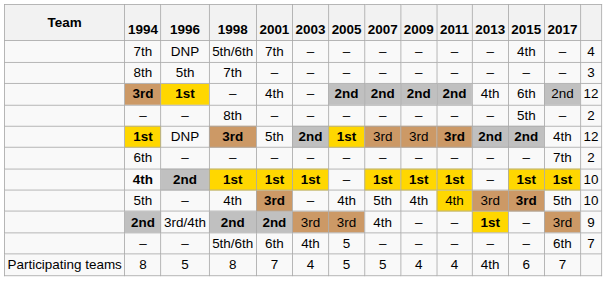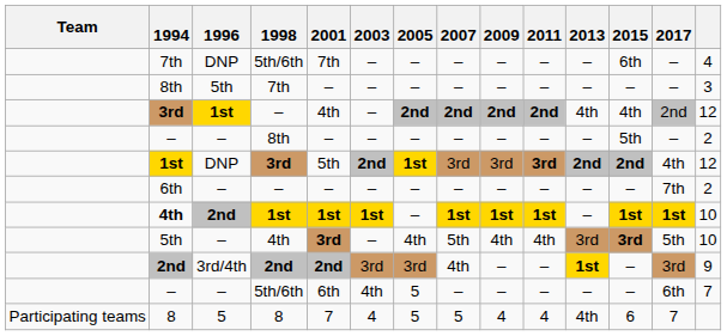row 2 | 2015: 4th -> 6th
row 4 | 2015: 6th -> 4th
row 9 | 2011: gold background -> no background
